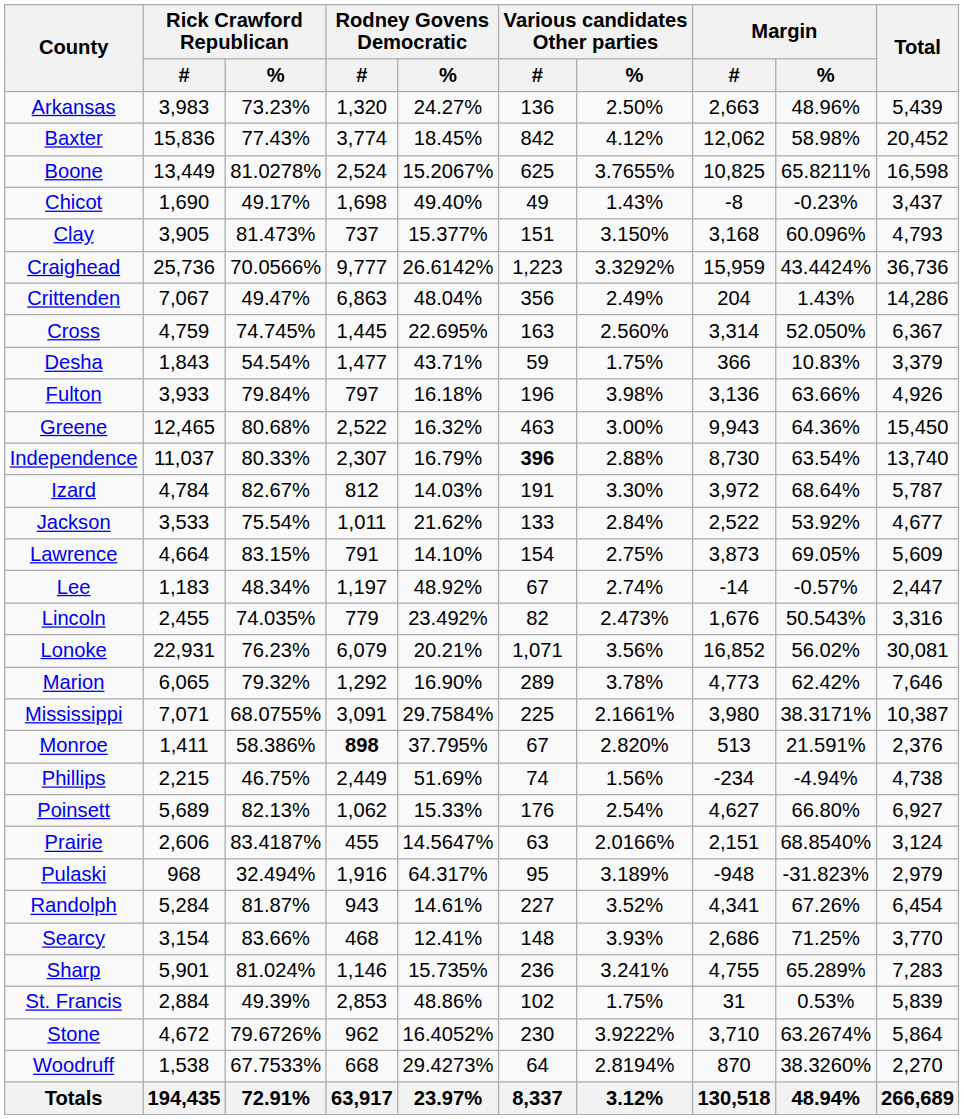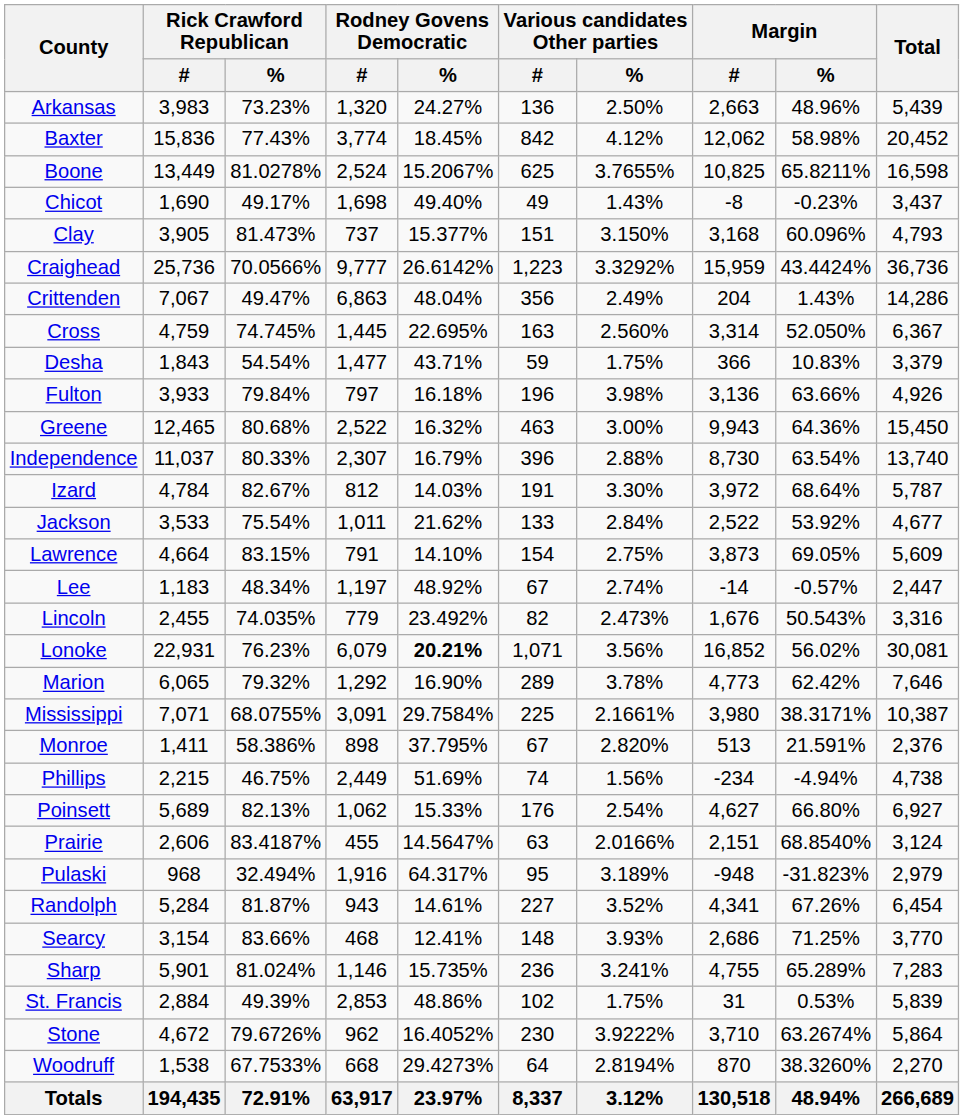Independence | Various candidates Other parties / #: bold -> normal
Lonoke | Rodney Govens Democratic / %: normal -> bold
Monroe | Rodney Govens Democratic / #: bold -> normal
